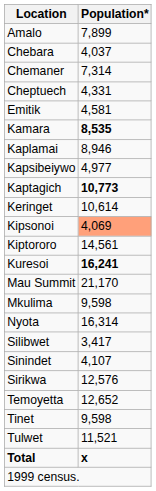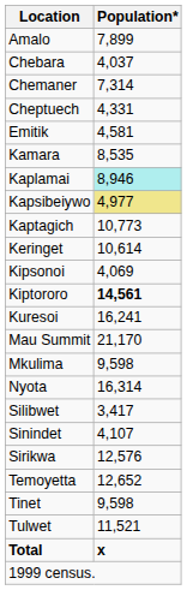Kamara | Population*: bold -> normal
Kaplamai | Population*: no background -> paleturquoise background
Kapsibeiywo | Population*: no background -> khaki background
Kaptagich | Population*: bold -> normal
Kipsonoi | Population*: lightsalmon background -> no background
Kiptororo | Population*: normal -> bold
Kuresoi | Population*: bold -> normal
